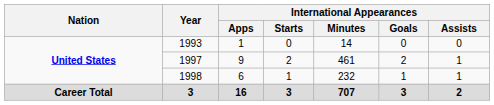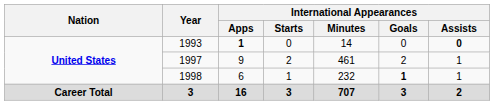1993 | International Appearances / Apps: normal -> bold
1993 | International Appearances / Assists: normal -> bold
1998 | International Appearances / Goals: normal -> bold
